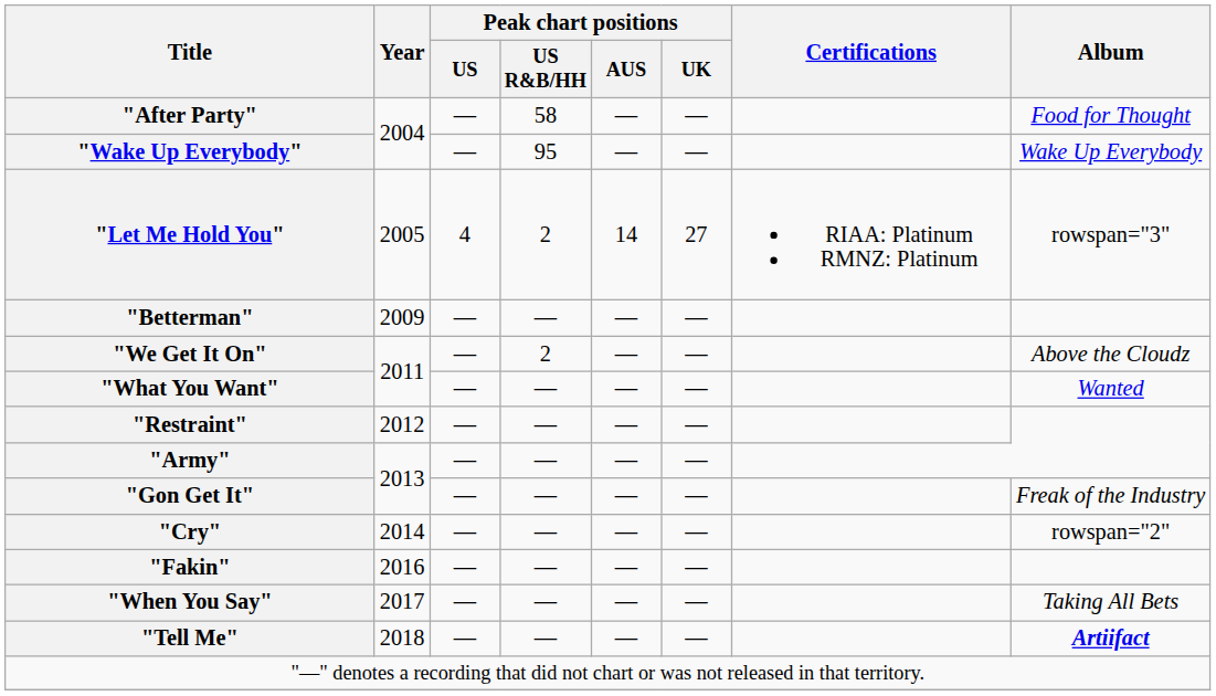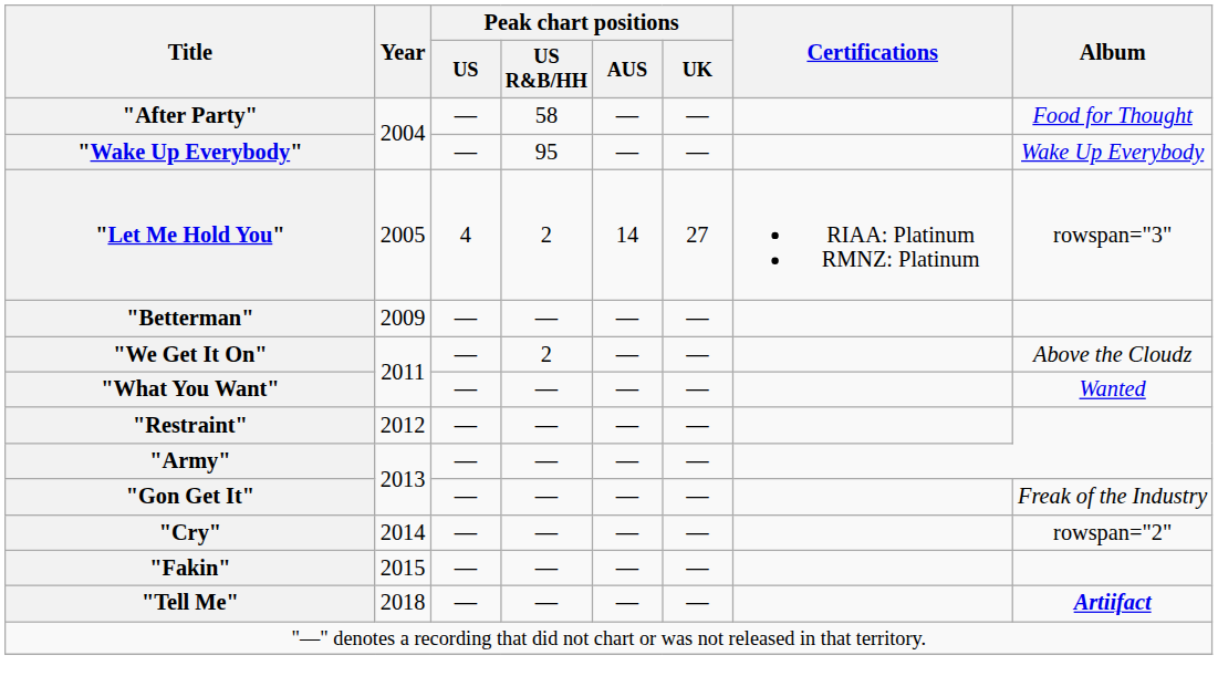"Fakin" | Year: 2016 -> 2015
- row: "When You Say" | 2017 | — | — | — | — | Taking All Bets
